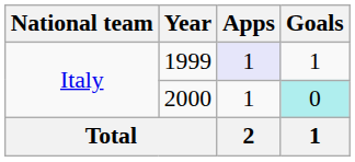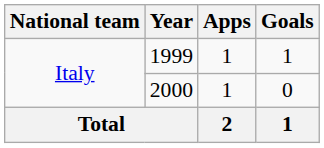1999 | Apps: lavender background -> no background
2000 | Goals: paleturquoise background -> no background
